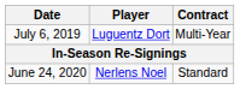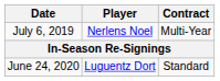July 6, 2019 | Player: Luguentz Dort -> Nerlens Noel
June 24, 2020 | Player: Nerlens Noel -> Luguentz Dort
